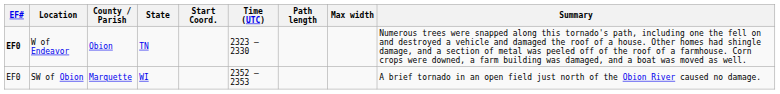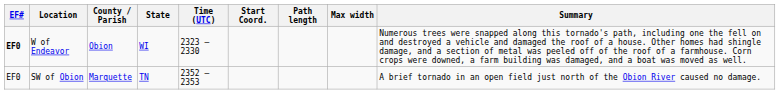columns swapped: Start Coord. <-> Time (UTC)
W of Endeavor | State: TN -> WI
SW of Obion | State: WI -> TN
